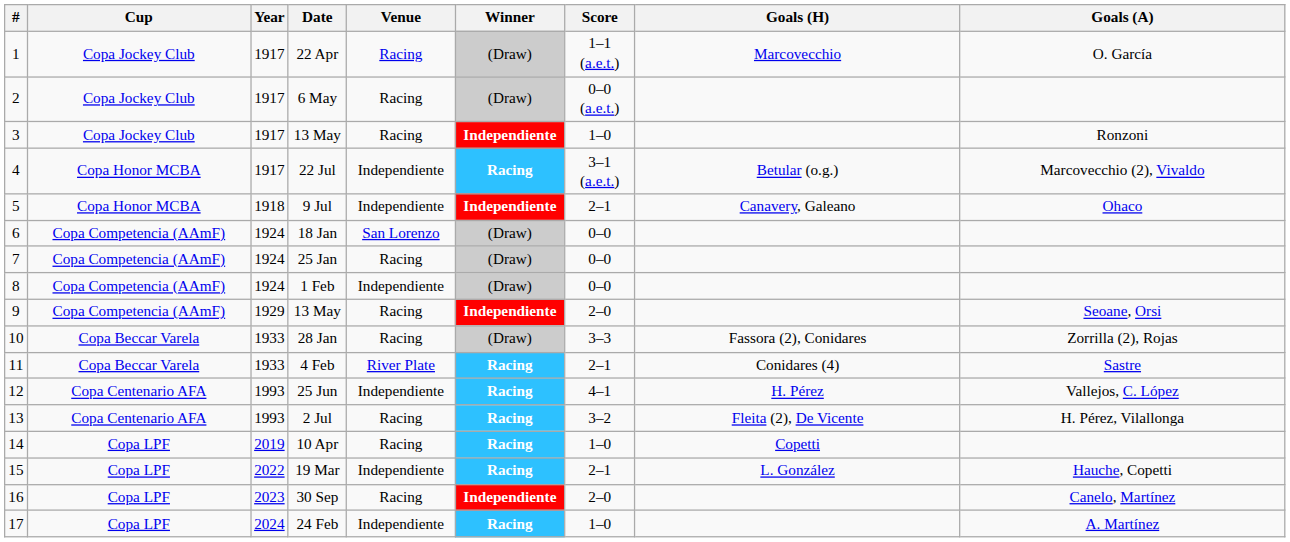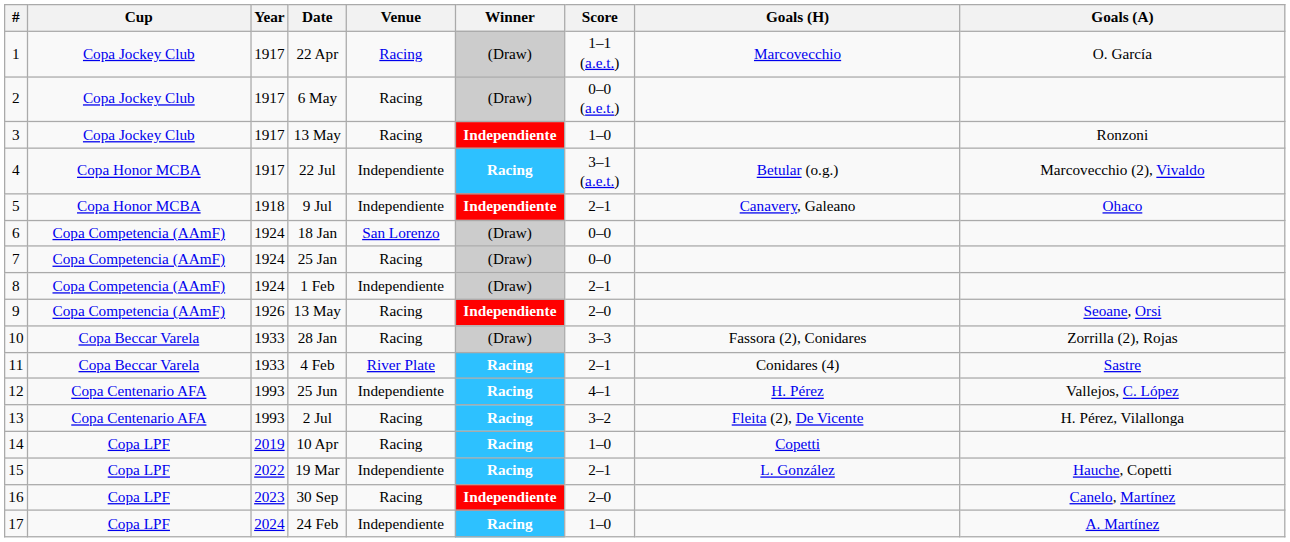1 Feb | Score: 0–0 -> 2–1
9 / 13 May | Year: 1929 -> 1926
